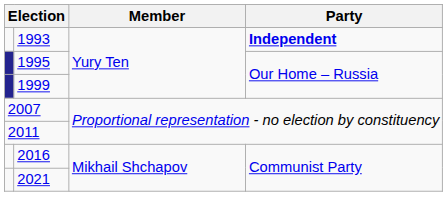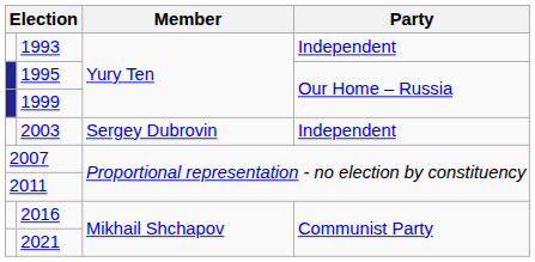1993 | Party: bold -> normal
+ row: 2003 | Sergey Dubrovin | Independent
